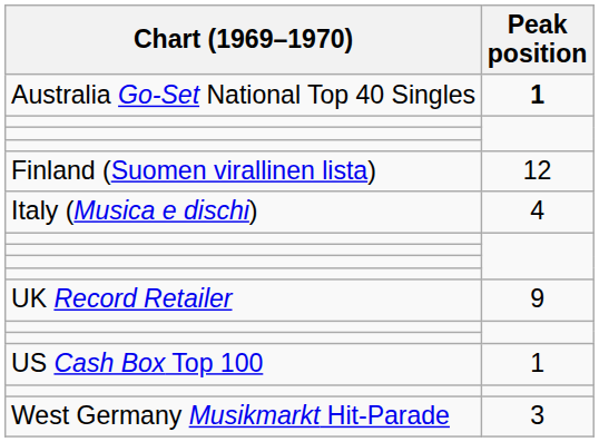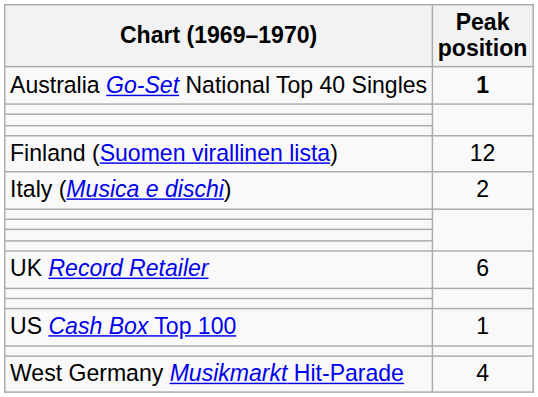row 7 | Peak position: 4 -> 2
row 12 | Peak position: 9 -> 6
row 17 | Peak position: 3 -> 4
